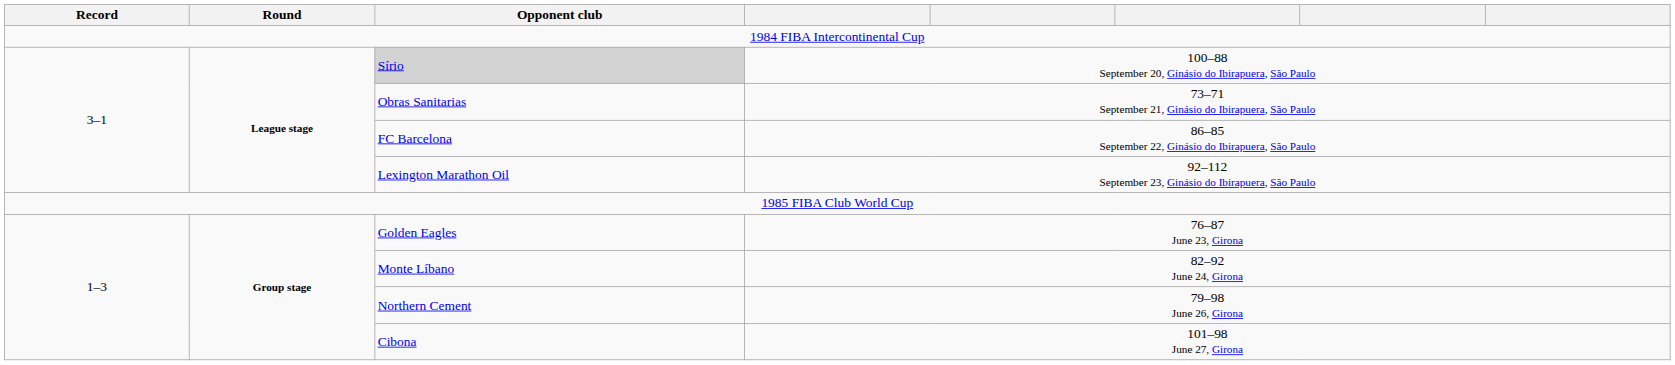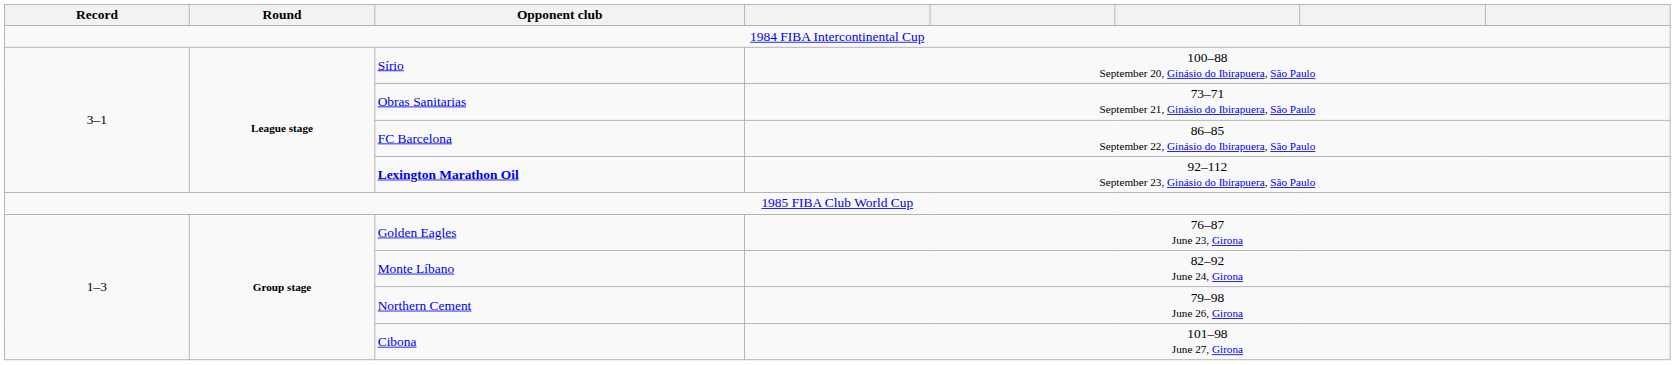Sírio | Opponent club: lightgrey background -> no background
Lexington Marathon Oil | Opponent club: normal -> bold
